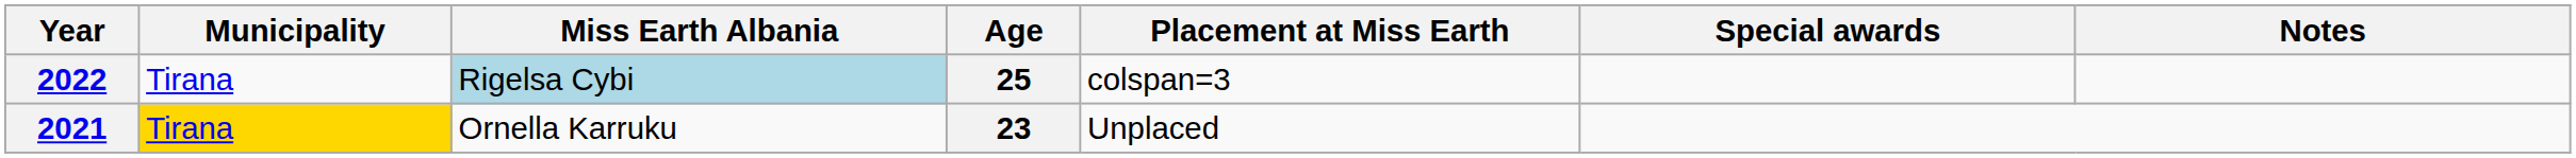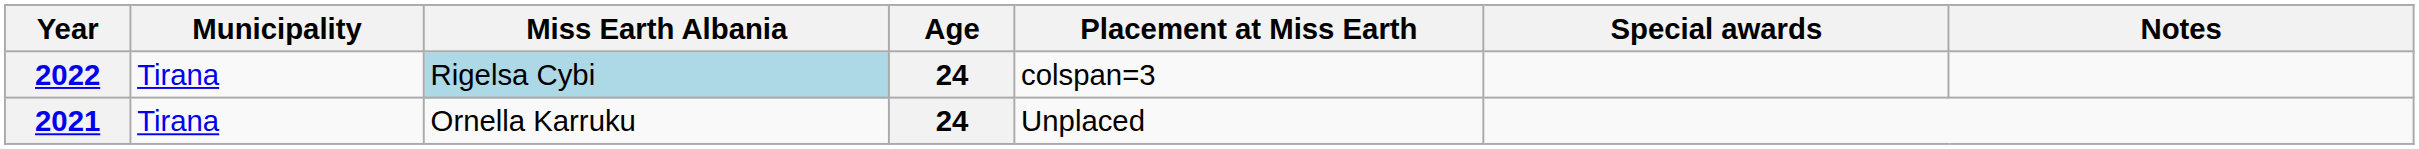2022 | Age: 25 -> 24
2021 | Municipality: gold background -> no background
2021 | Age: 23 -> 24
